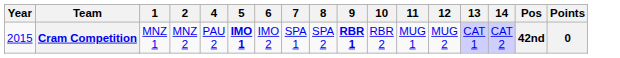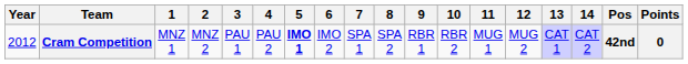+ column: 3 | PAU 1
Cram Competition | Year: 2015 -> 2012
Cram Competition | 9: bold -> normal
